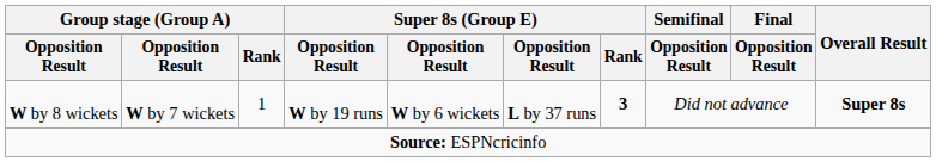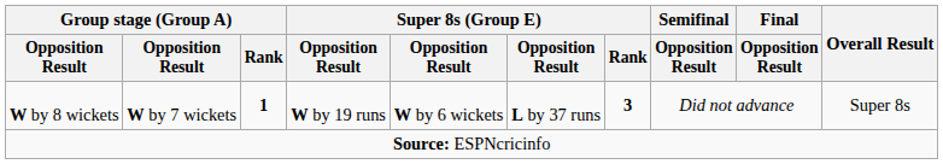W by 8 wickets | Group stage (Group A) / Rank: normal -> bold
W by 8 wickets | Overall Result: bold -> normal
